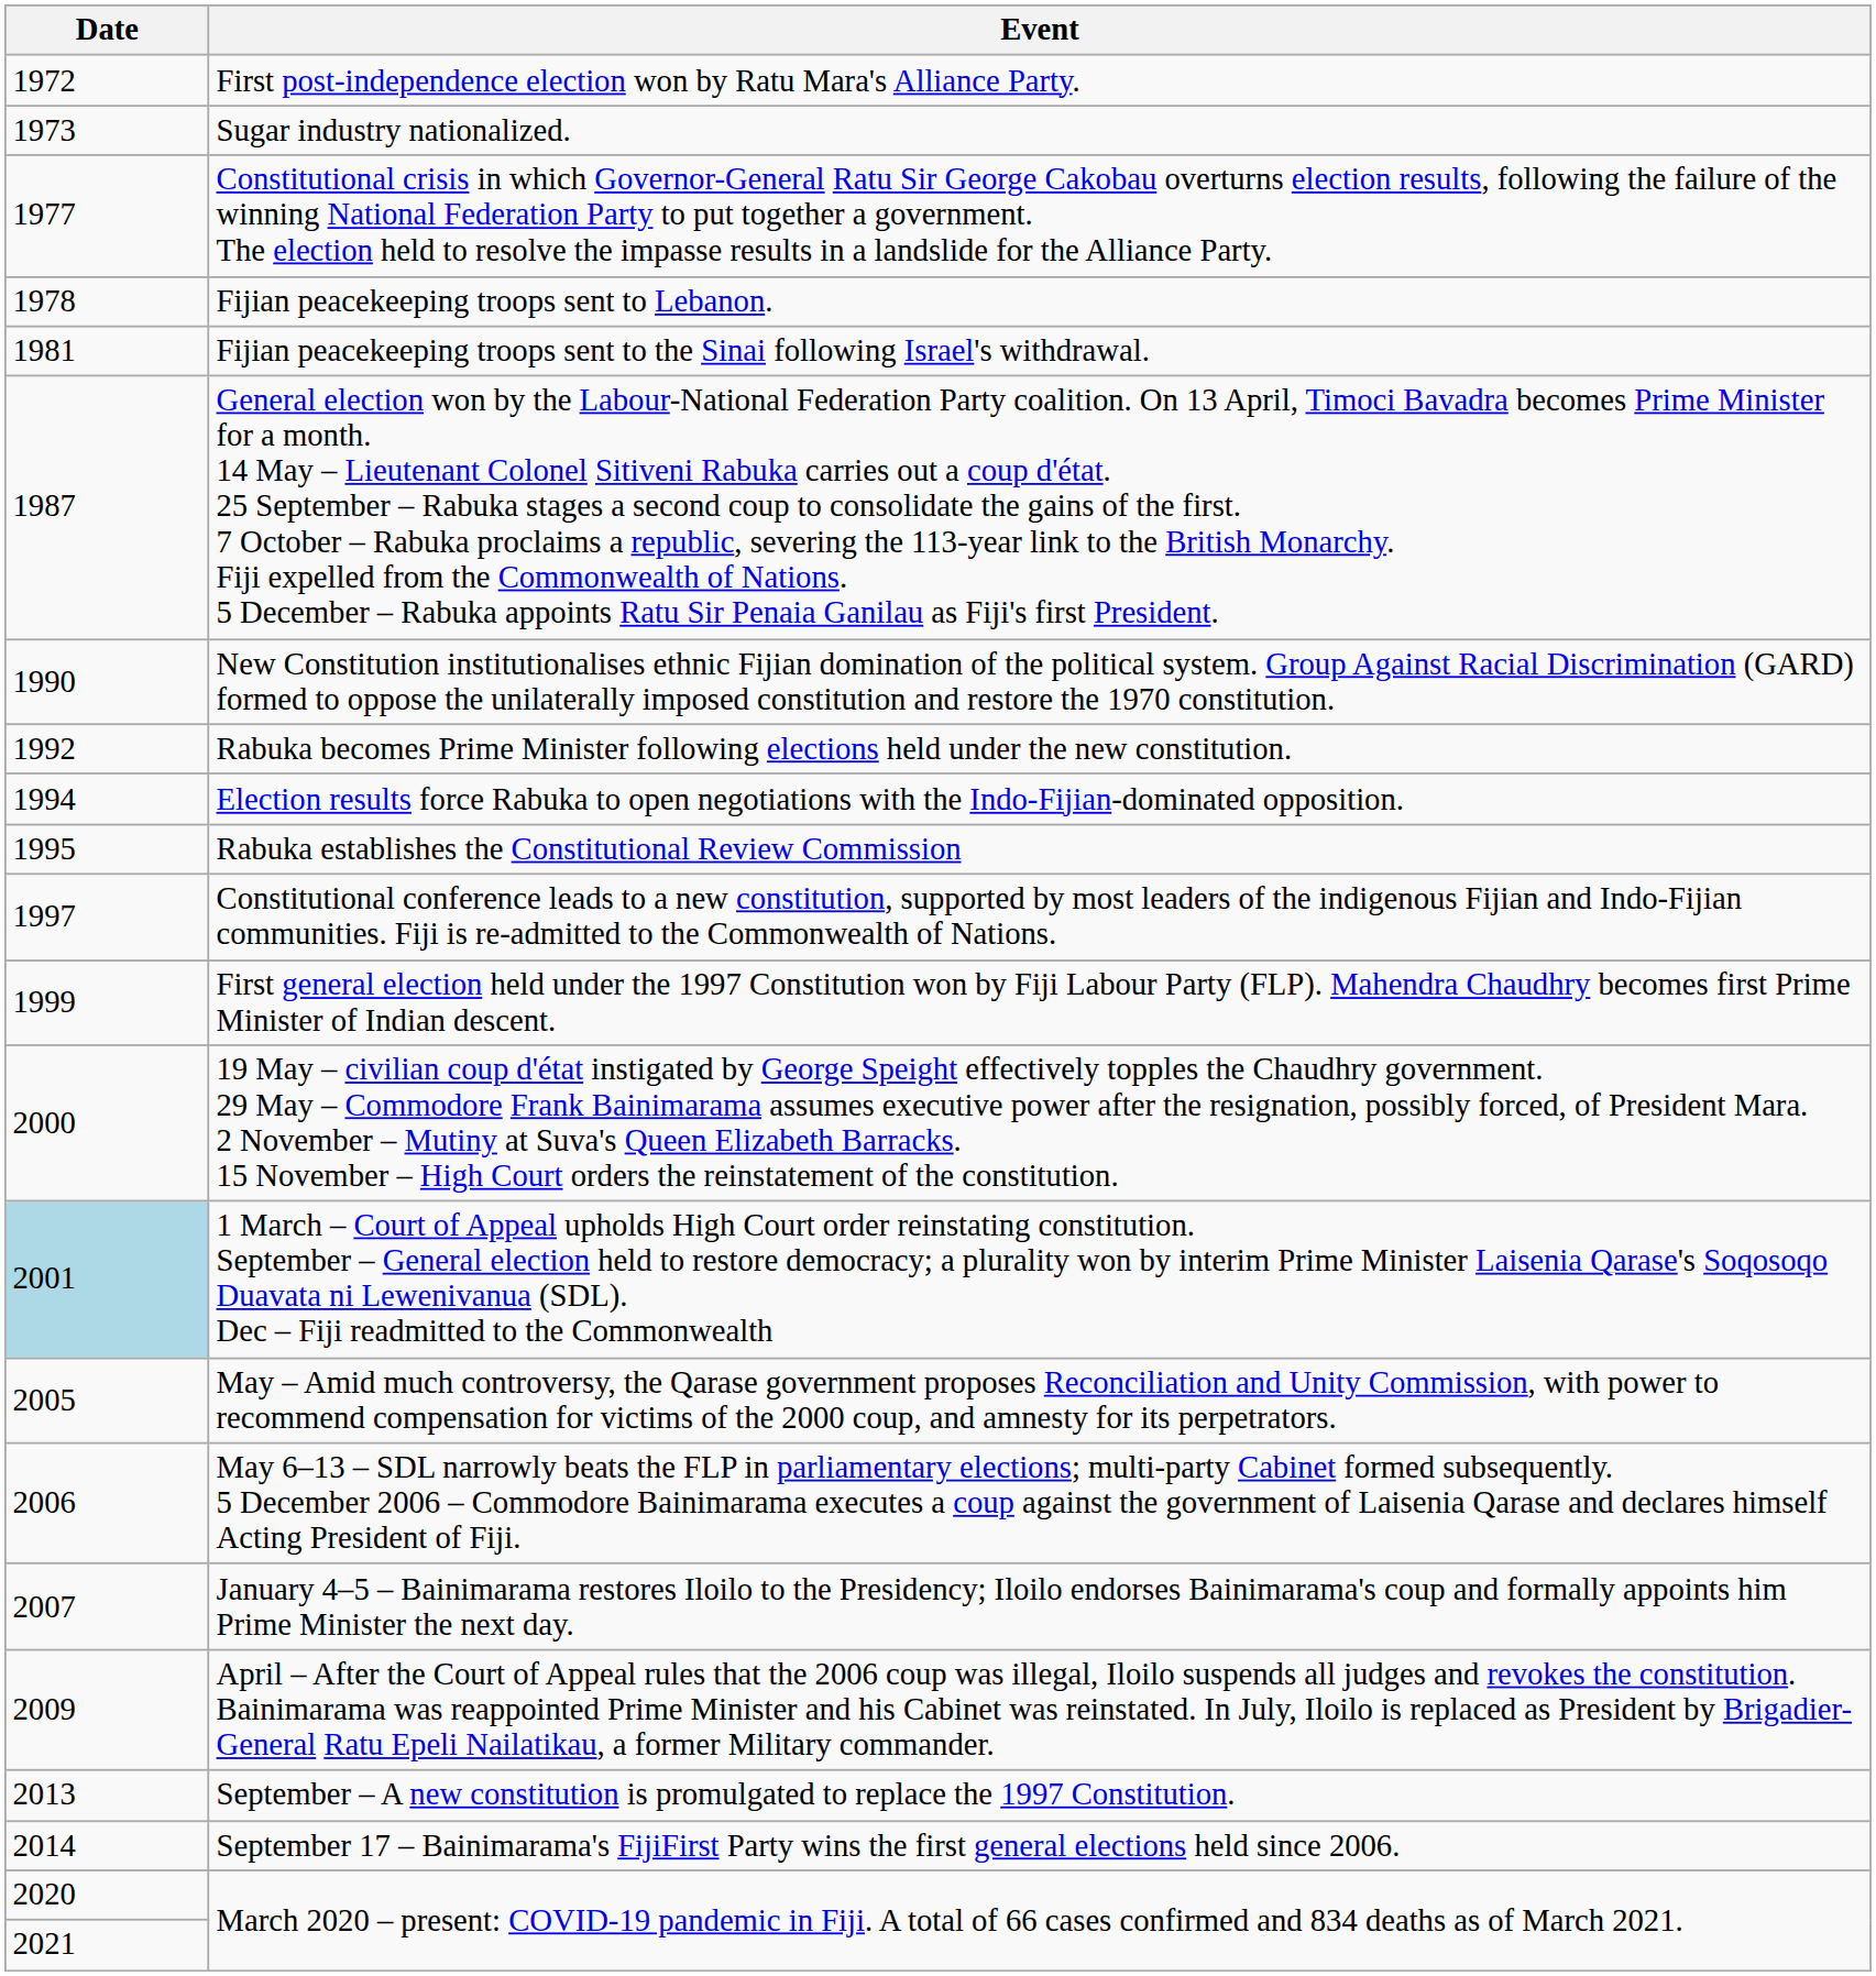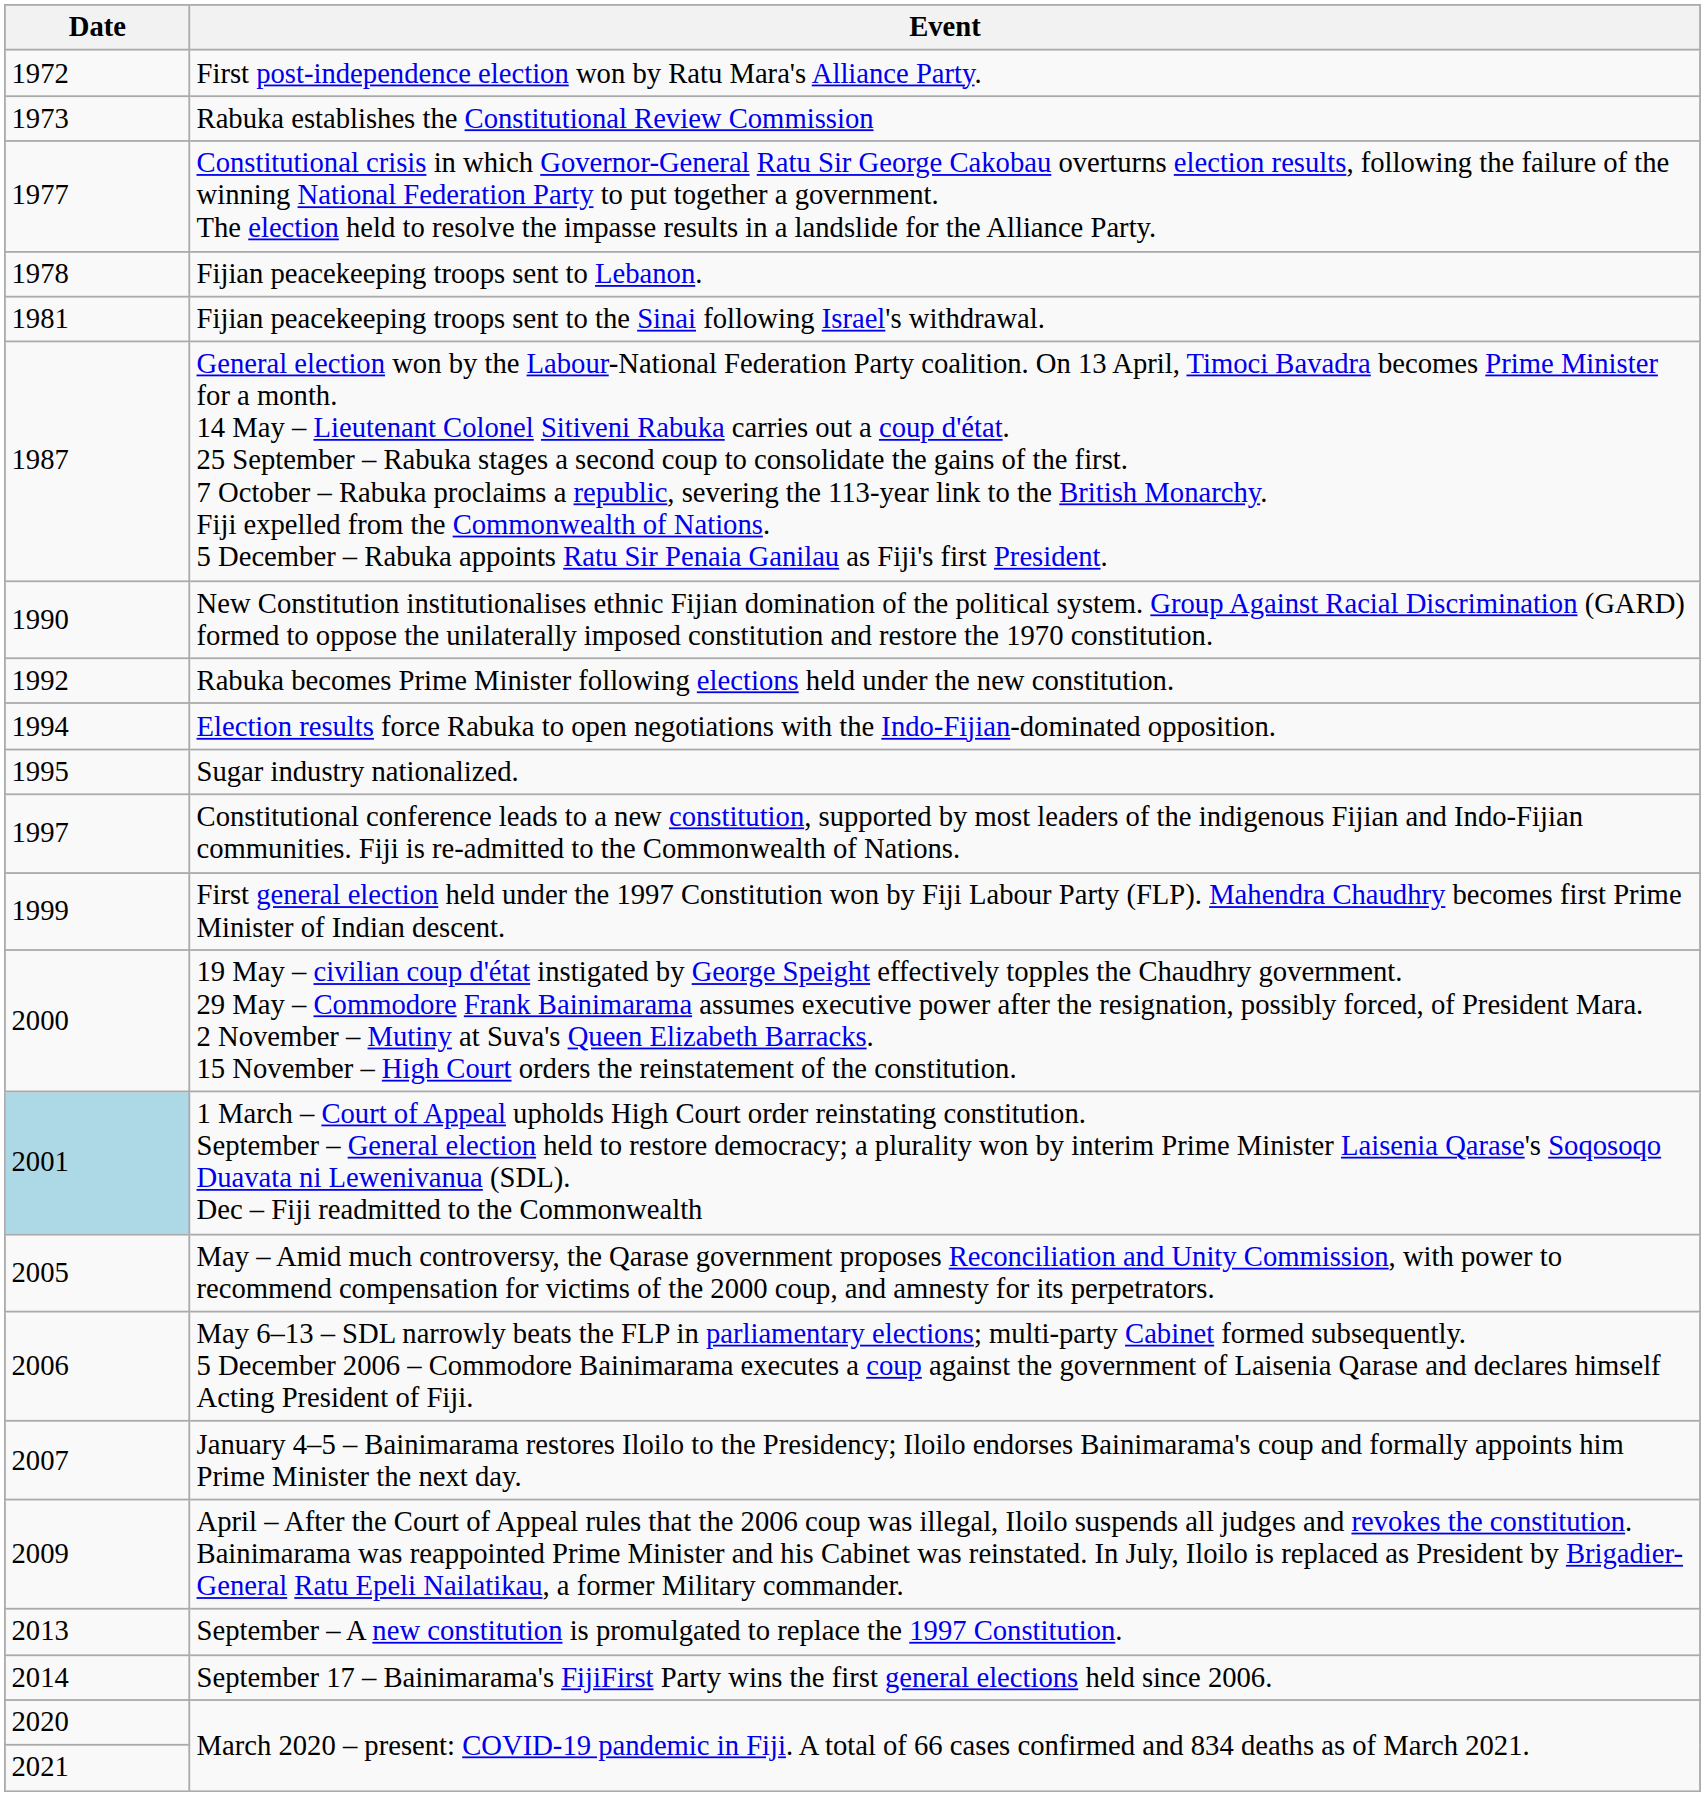row 3 | Event: Sugar industry nationalized. -> Rabuka establishes the Constitutional Review Commission
row 11 | Event: Rabuka establishes the Constitutional Review Commission -> Sugar industry nationalized.
